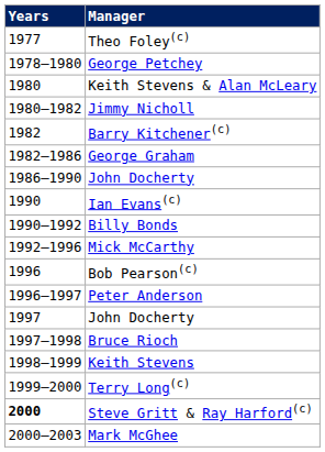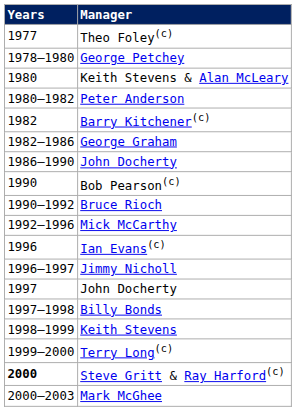row 5 | Manager: Jimmy Nicholl -> Peter Anderson
row 9 | Manager: Ian Evans(c) -> Bob Pearson(c)
row 10 | Manager: Billy Bonds -> Bruce Rioch
row 12 | Manager: Bob Pearson(c) -> Ian Evans(c)
row 13 | Manager: Peter Anderson -> Jimmy Nicholl
row 15 | Manager: Bruce Rioch -> Billy Bonds
